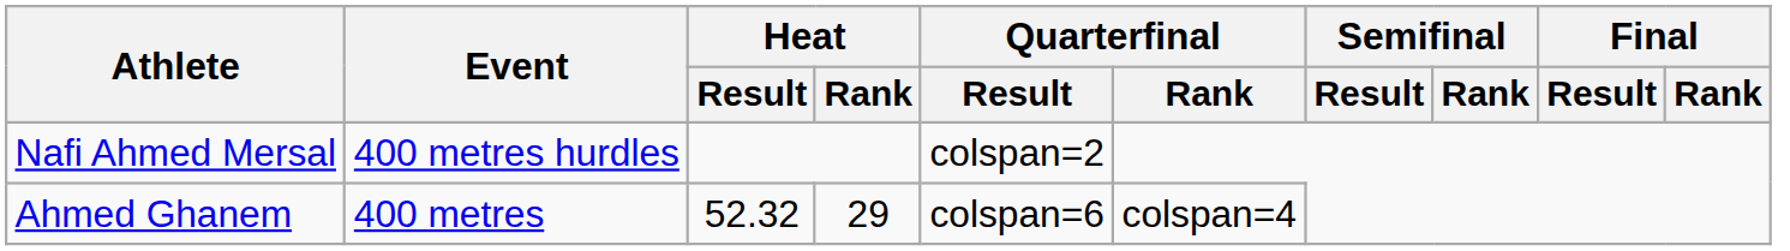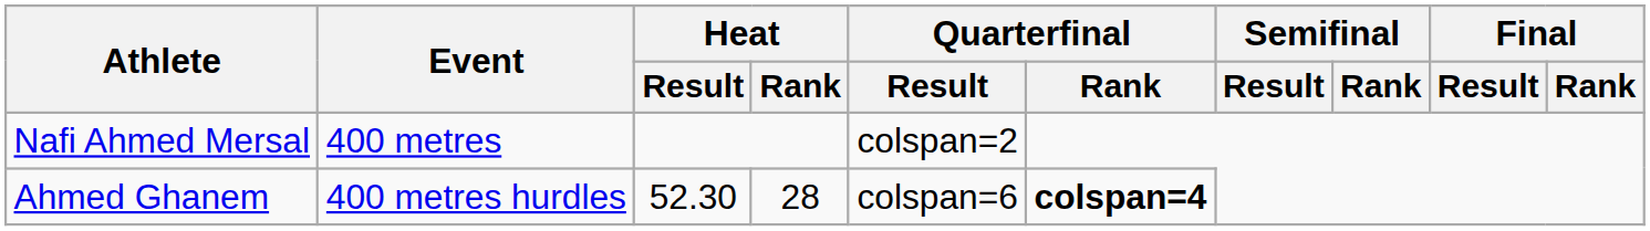Nafi Ahmed Mersal | Event: 400 metres hurdles -> 400 metres
Ahmed Ghanem | Event: 400 metres -> 400 metres hurdles
Ahmed Ghanem | Heat / Result: 52.32 -> 52.30
Ahmed Ghanem | Heat / Rank: 29 -> 28
Ahmed Ghanem | Quarterfinal / Rank: normal -> bold
